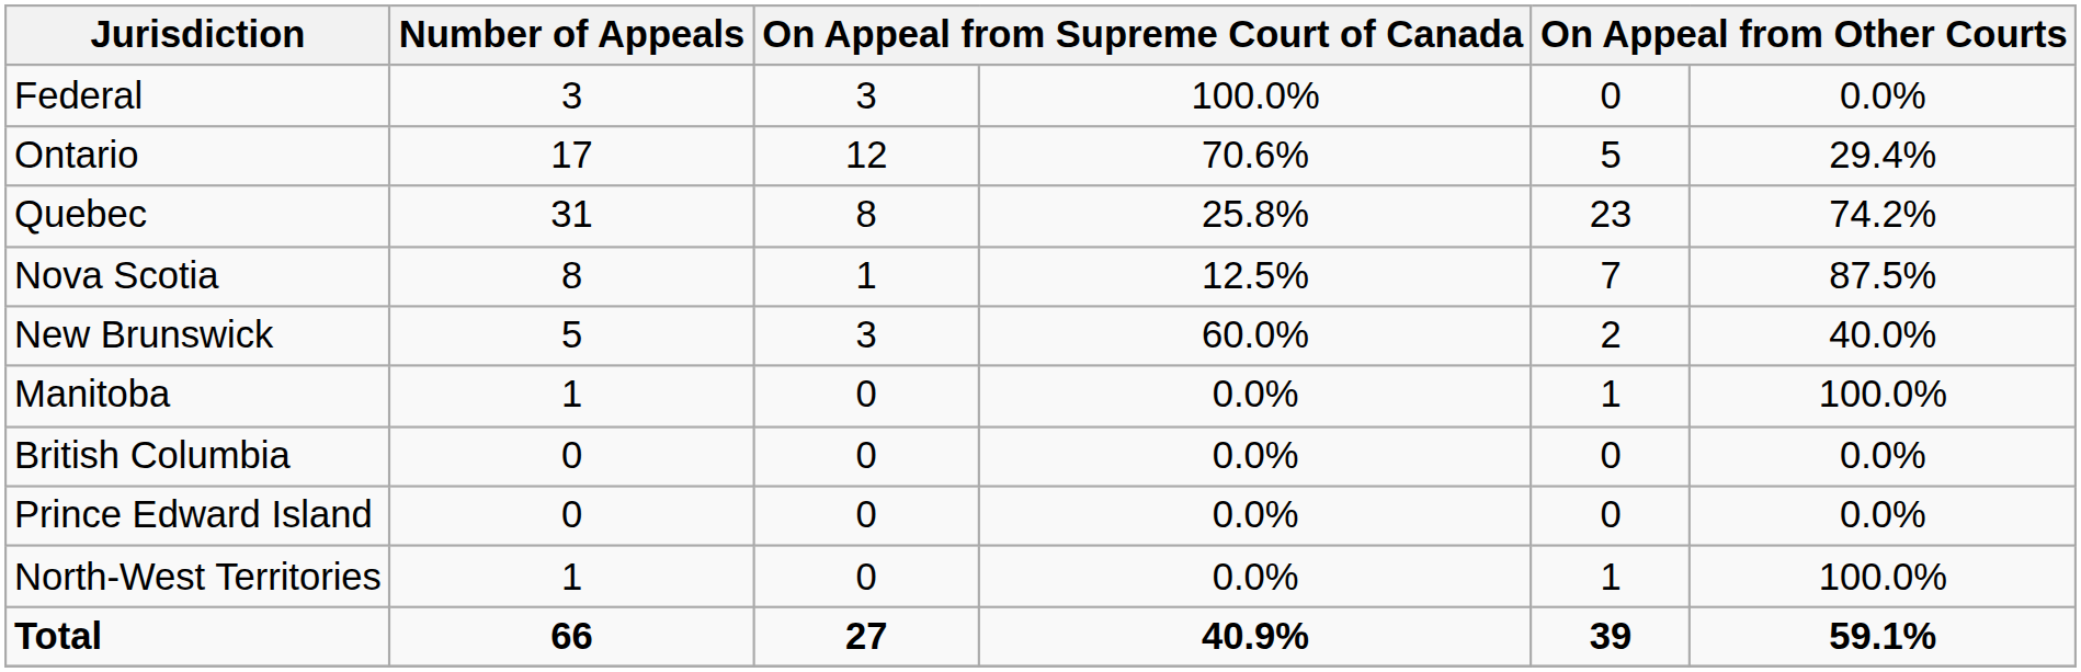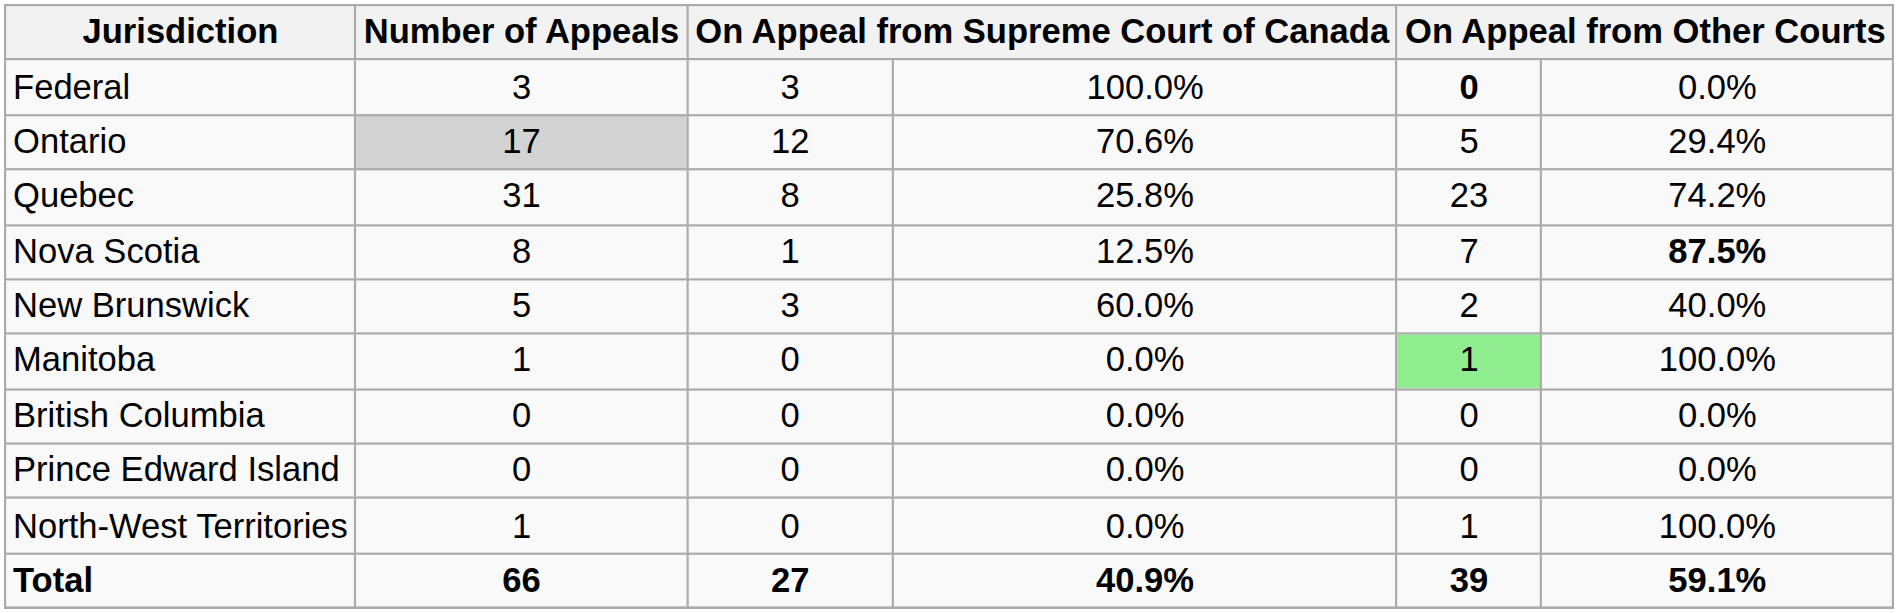Federal | column 5: normal -> bold
Ontario | Number of Appeals: no background -> lightgrey background
Nova Scotia | column 6: normal -> bold
Manitoba | column 5: no background -> lightgreen background
